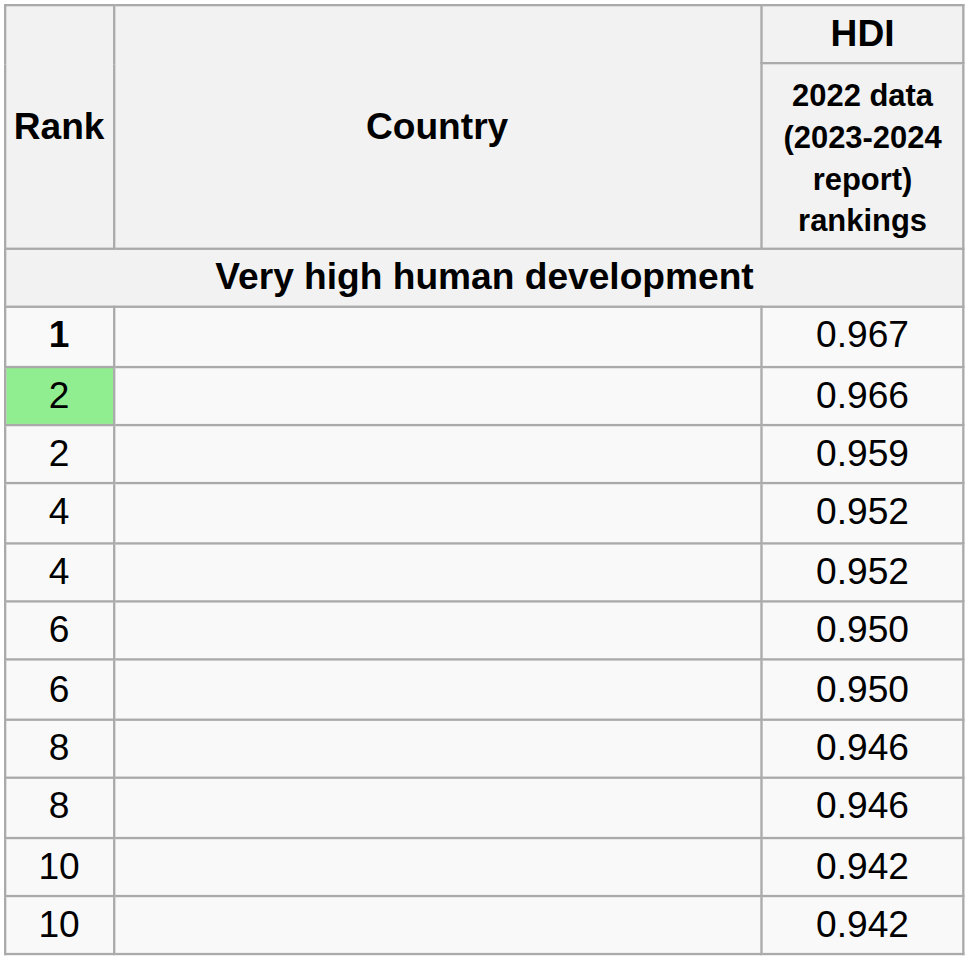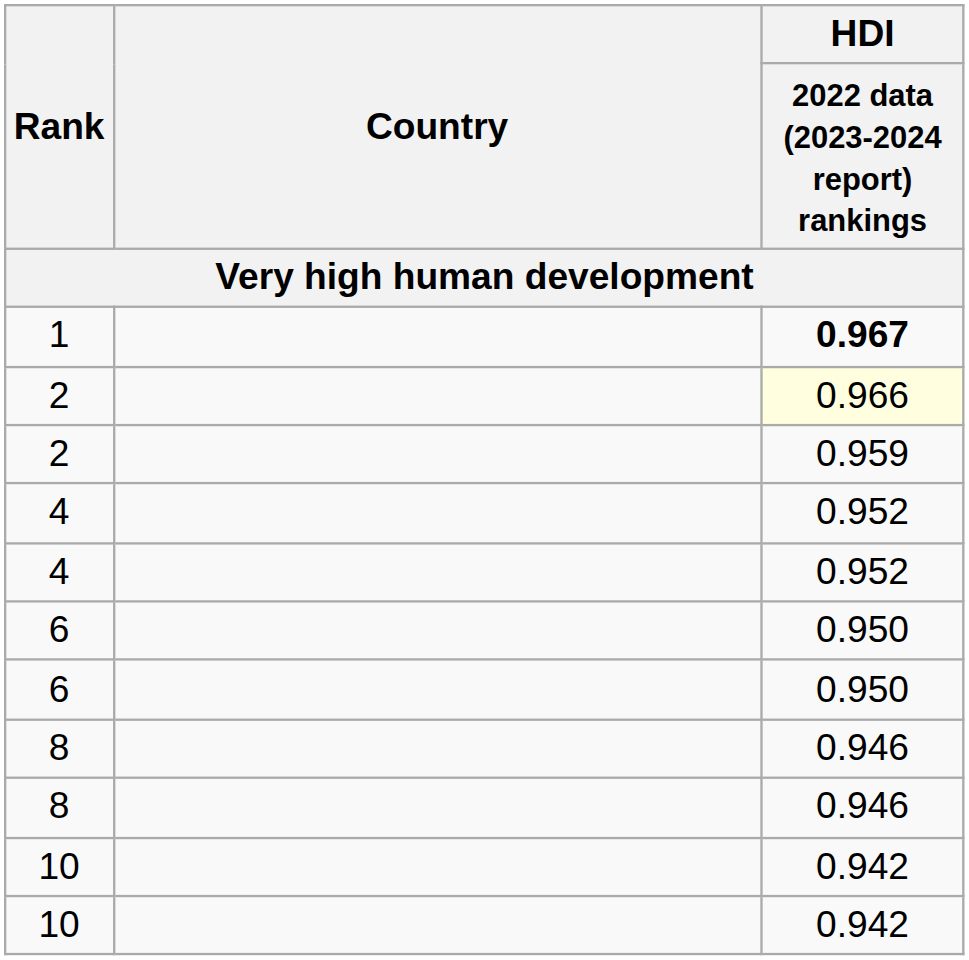0.967 | Rank: bold -> normal
0.967 | HDI / 2022 data (2023-2024 report) rankings: normal -> bold
0.966 | Rank: lightgreen background -> no background
0.966 | HDI / 2022 data (2023-2024 report) rankings: no background -> lightyellow background
